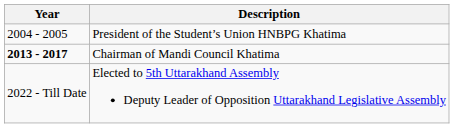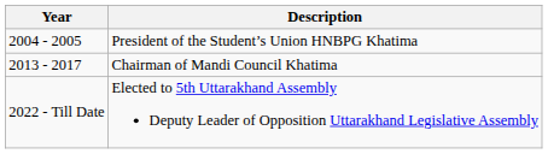Chairman of Mandi Council Khatima | Year: bold -> normal
